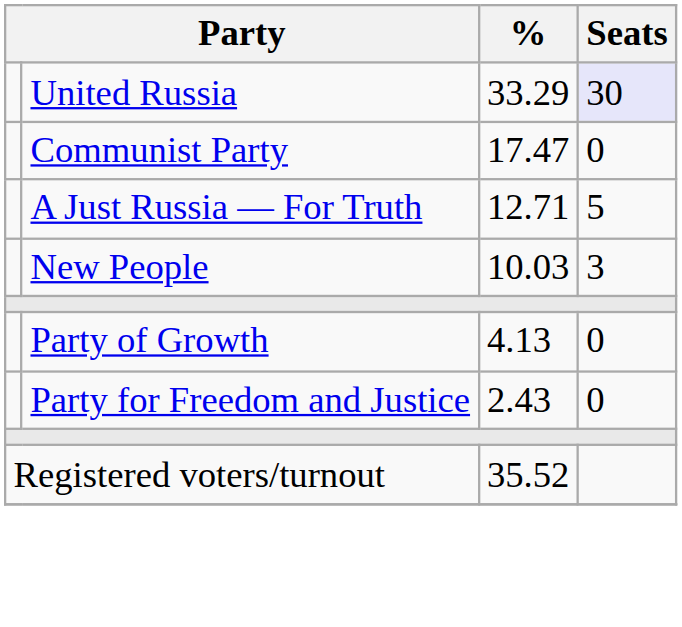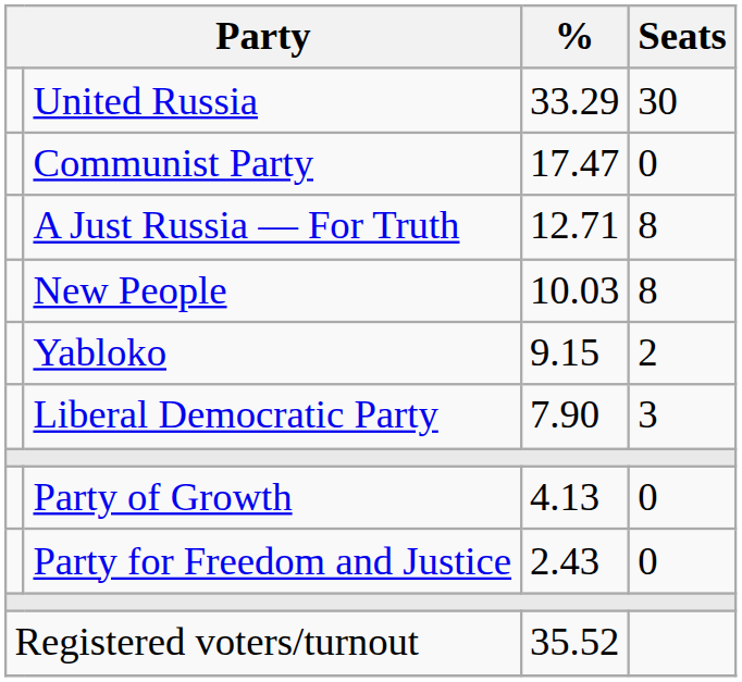United Russia | Seats: lavender background -> no background
A Just Russia — For Truth | Seats: 5 -> 8
New People | Seats: 3 -> 8
+ row: Yabloko | 9.15 | 2
+ row: Liberal Democratic Party | 7.90 | 3
